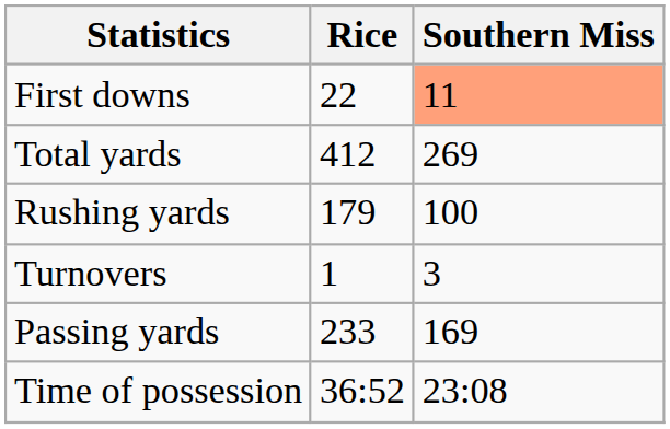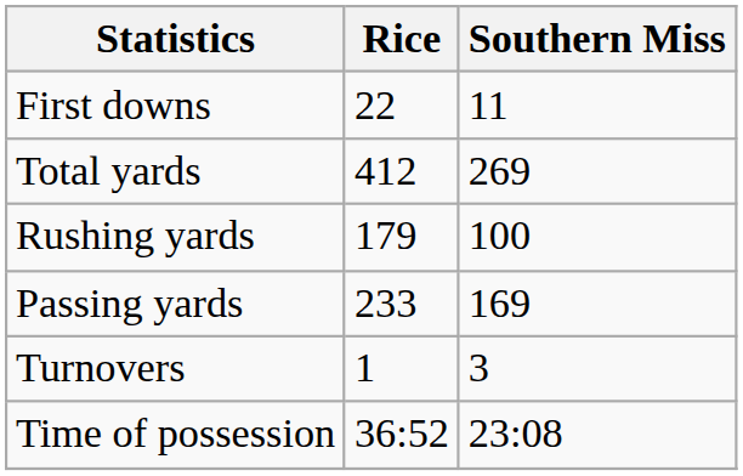First downs | Southern Miss: lightsalmon background -> no background
rows swapped: Passing yards <-> Turnovers
